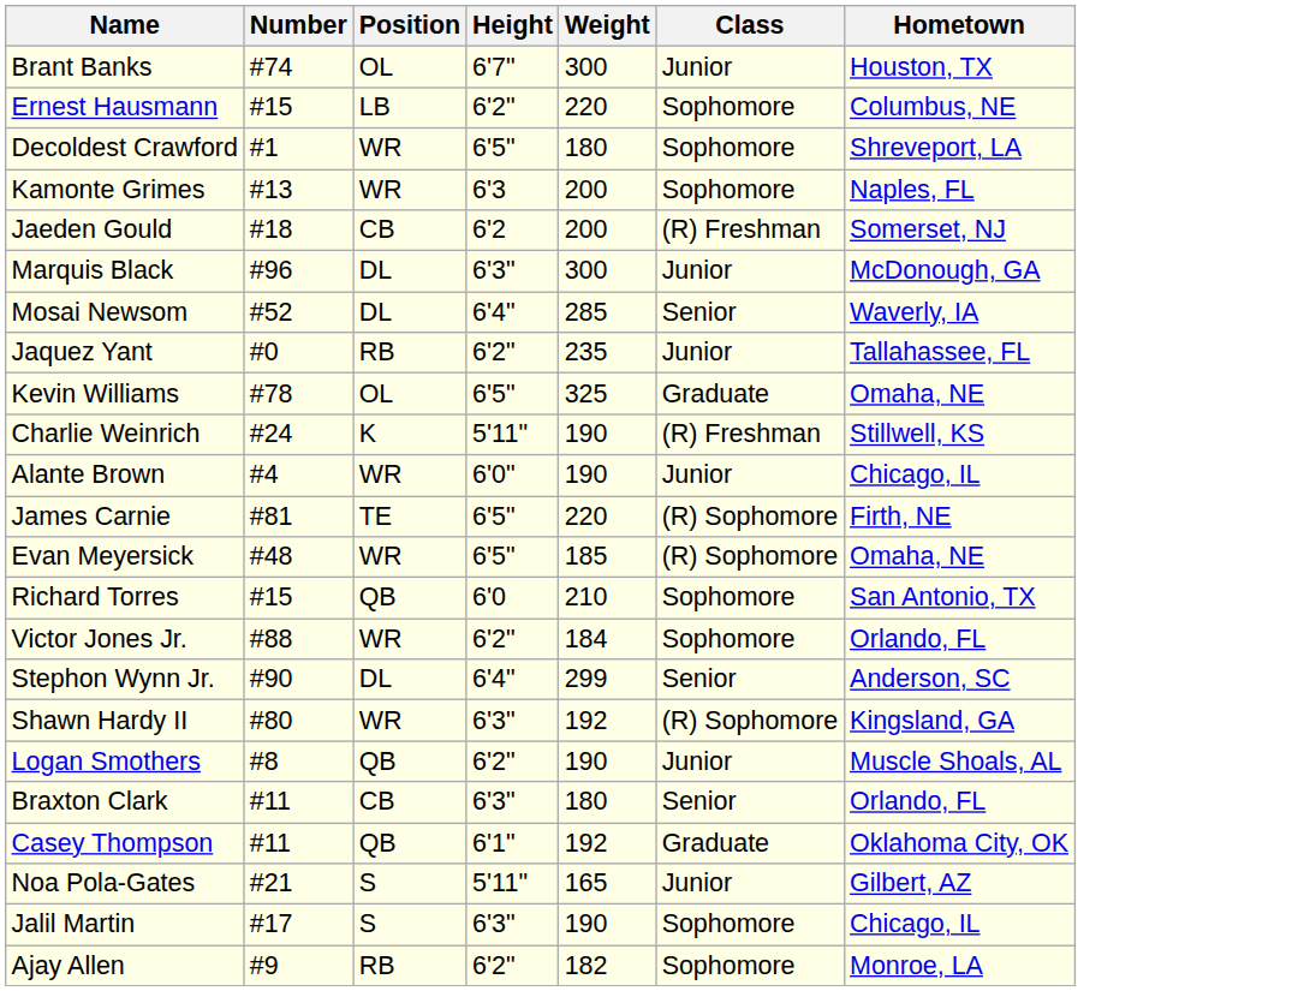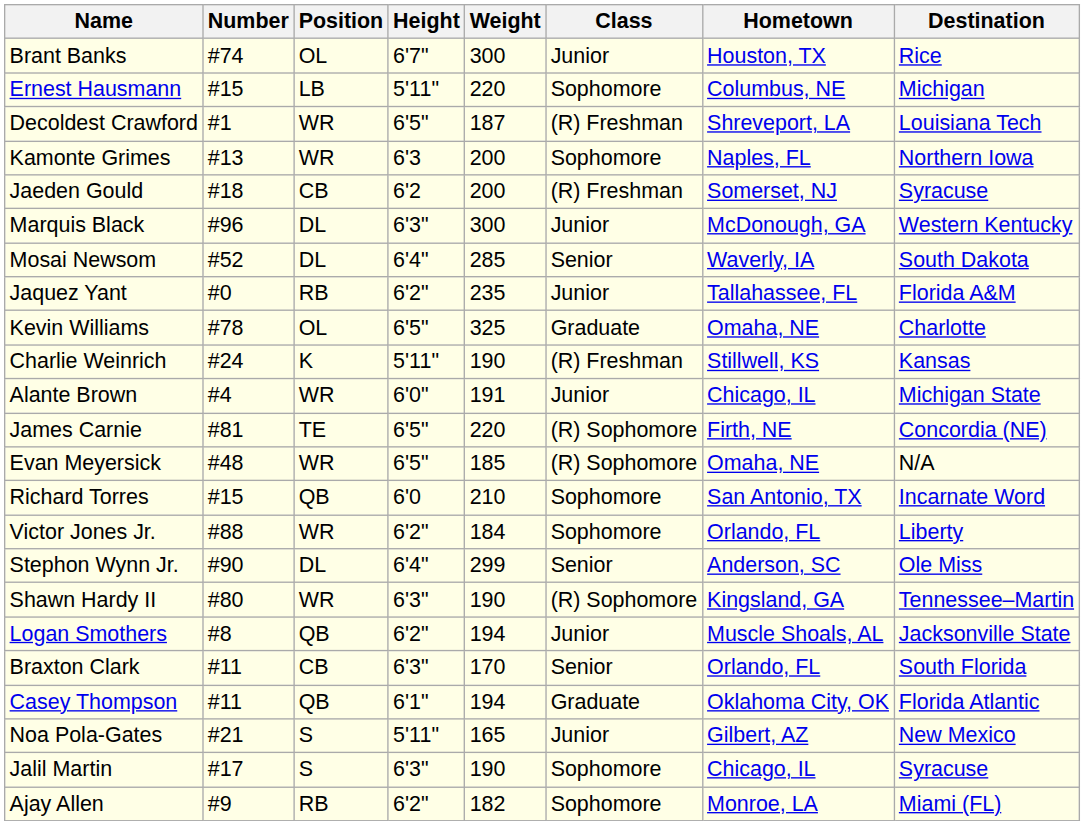+ column: Destination | Rice | Michigan | Louisiana Tech | Northern Iowa | Syracuse | Western Kentucky | South Dakota | Florida A&M | Charlotte | Kansas | Michigan State | Concordia (NE) | N/A | Incarnate Word | Liberty | Ole Miss | Tennessee–Martin | Jacksonville State | South Florida | Florida Atlantic | New Mexico | Syracuse | Miami (FL)
Ernest Hausmann | Height: 6'2" -> 5'11"
Decoldest Crawford | Weight: 180 -> 187
Decoldest Crawford | Class: Sophomore -> (R) Freshman
Alante Brown | Weight: 190 -> 191
Shawn Hardy II | Weight: 192 -> 190
Logan Smothers | Weight: 190 -> 194
Braxton Clark | Weight: 180 -> 170
Casey Thompson | Weight: 192 -> 194
